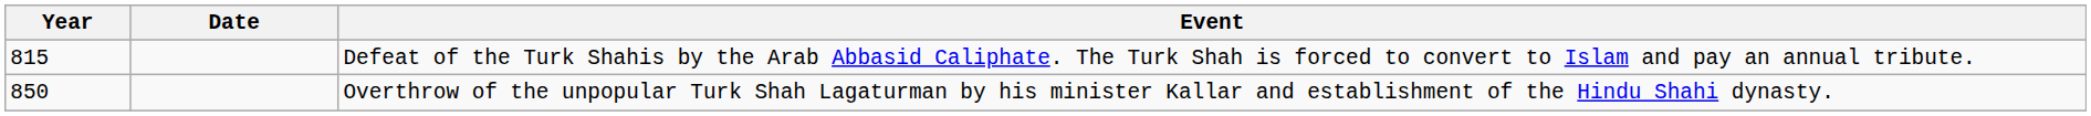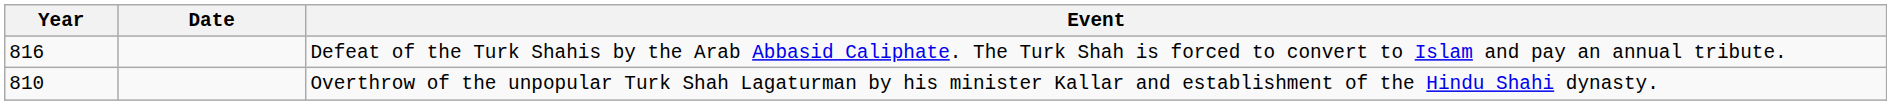row 2 | Year: 815 -> 816
row 3 | Year: 850 -> 810
